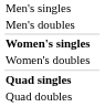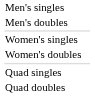Women's singles | column 1: bold -> normal
Quad singles | column 1: bold -> normal
